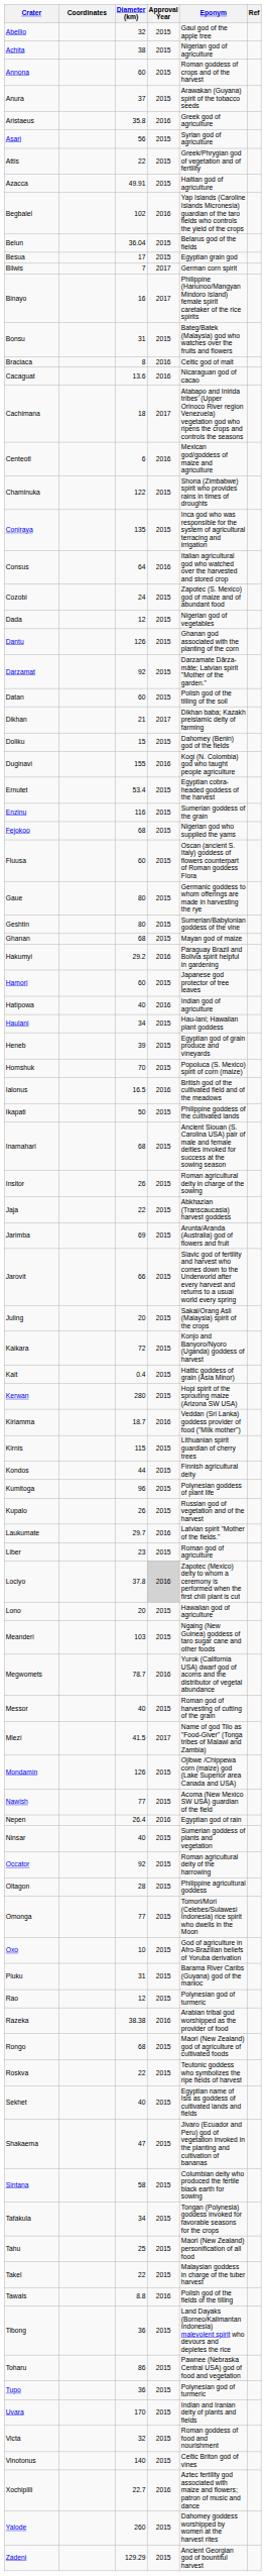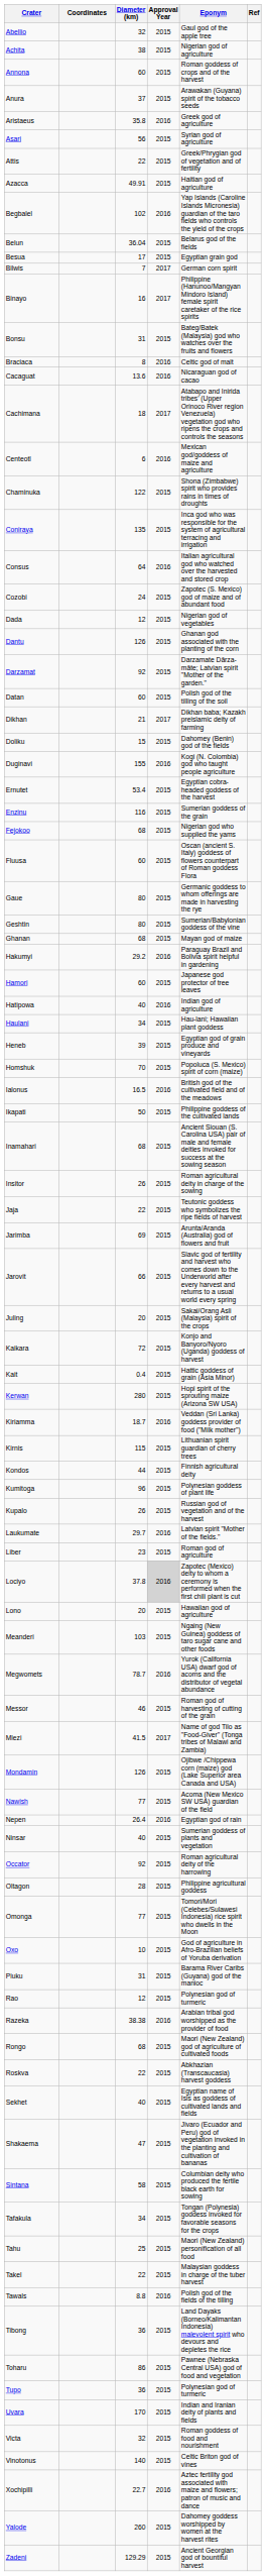Jaja | Eponym: Abkhazian (Transcaucasia) harvest goddess -> Teutonic goddess who symbolizes the ripe fields of harvest
Messor | Diameter (km): 40 -> 46
Roskva | Eponym: Teutonic goddess who symbolizes the ripe fields of harvest -> Abkhazian (Transcaucasia) harvest goddess
